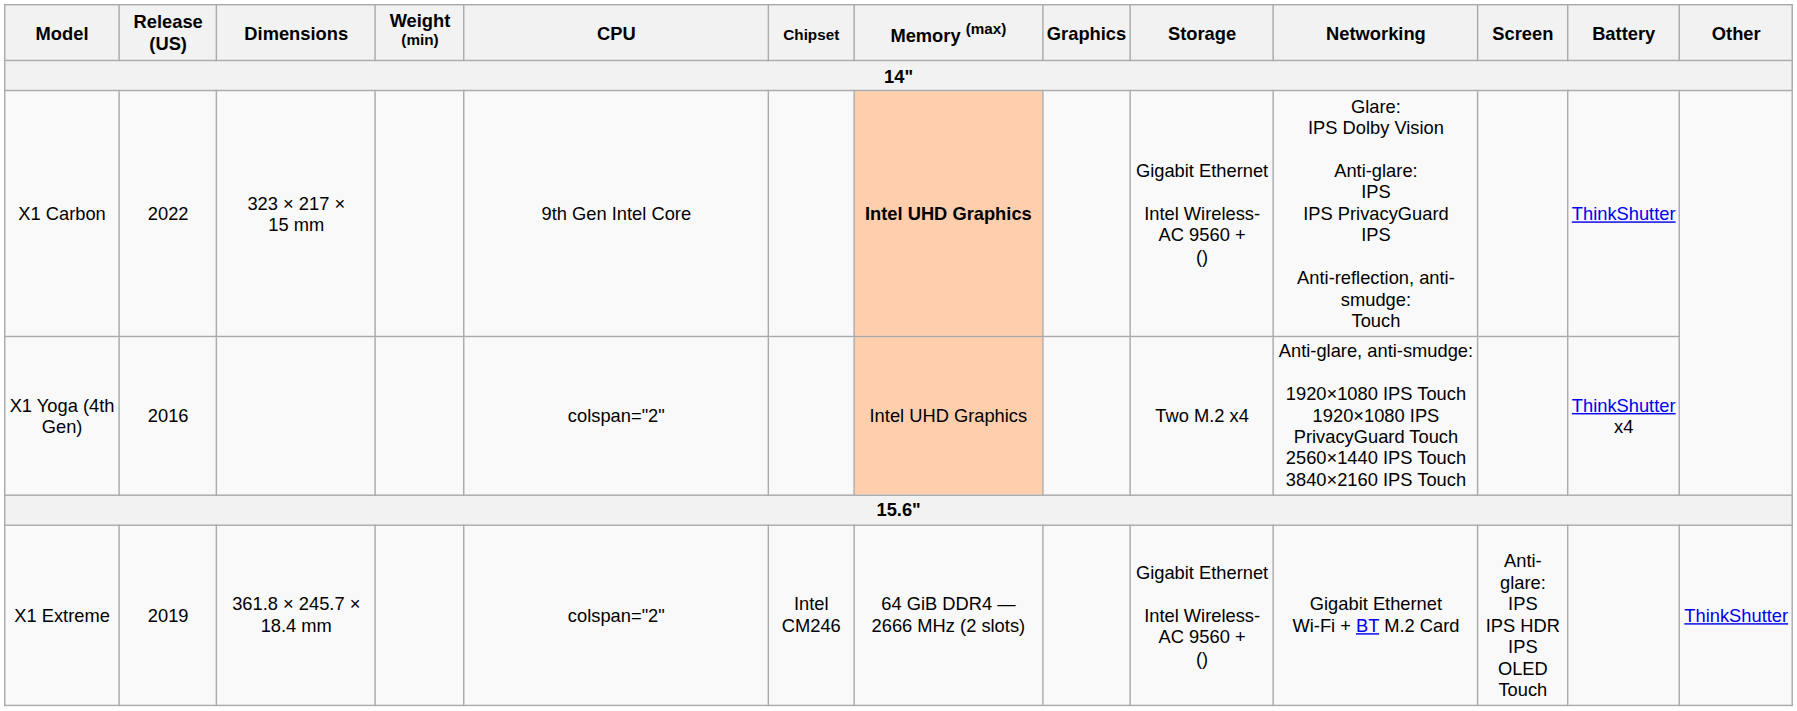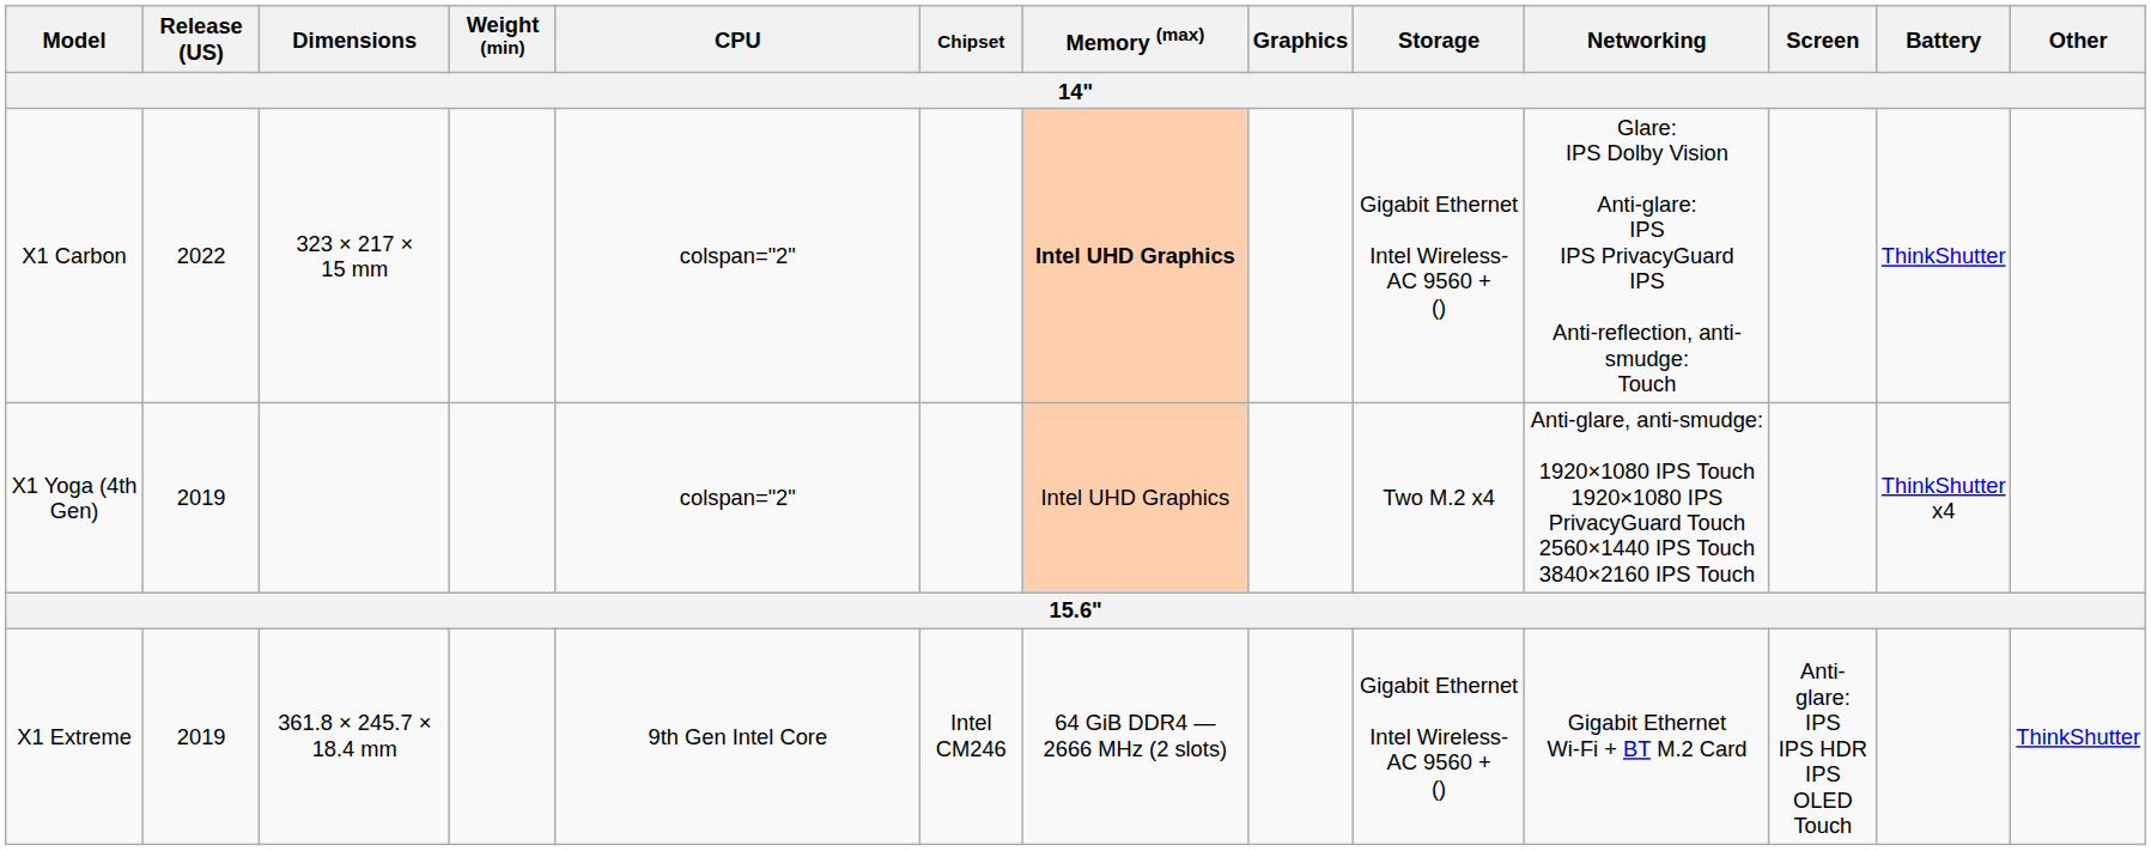X1 Carbon | CPU: 9th Gen Intel Core -> colspan="2"
X1 Yoga (4th Gen) | Release (US): 2016 -> 2019
X1 Extreme | CPU: colspan="2" -> 9th Gen Intel Core
